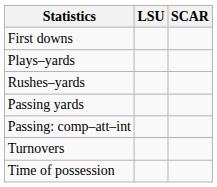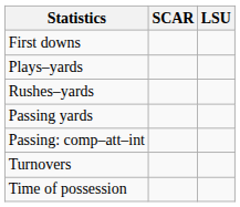columns swapped: SCAR <-> LSU
